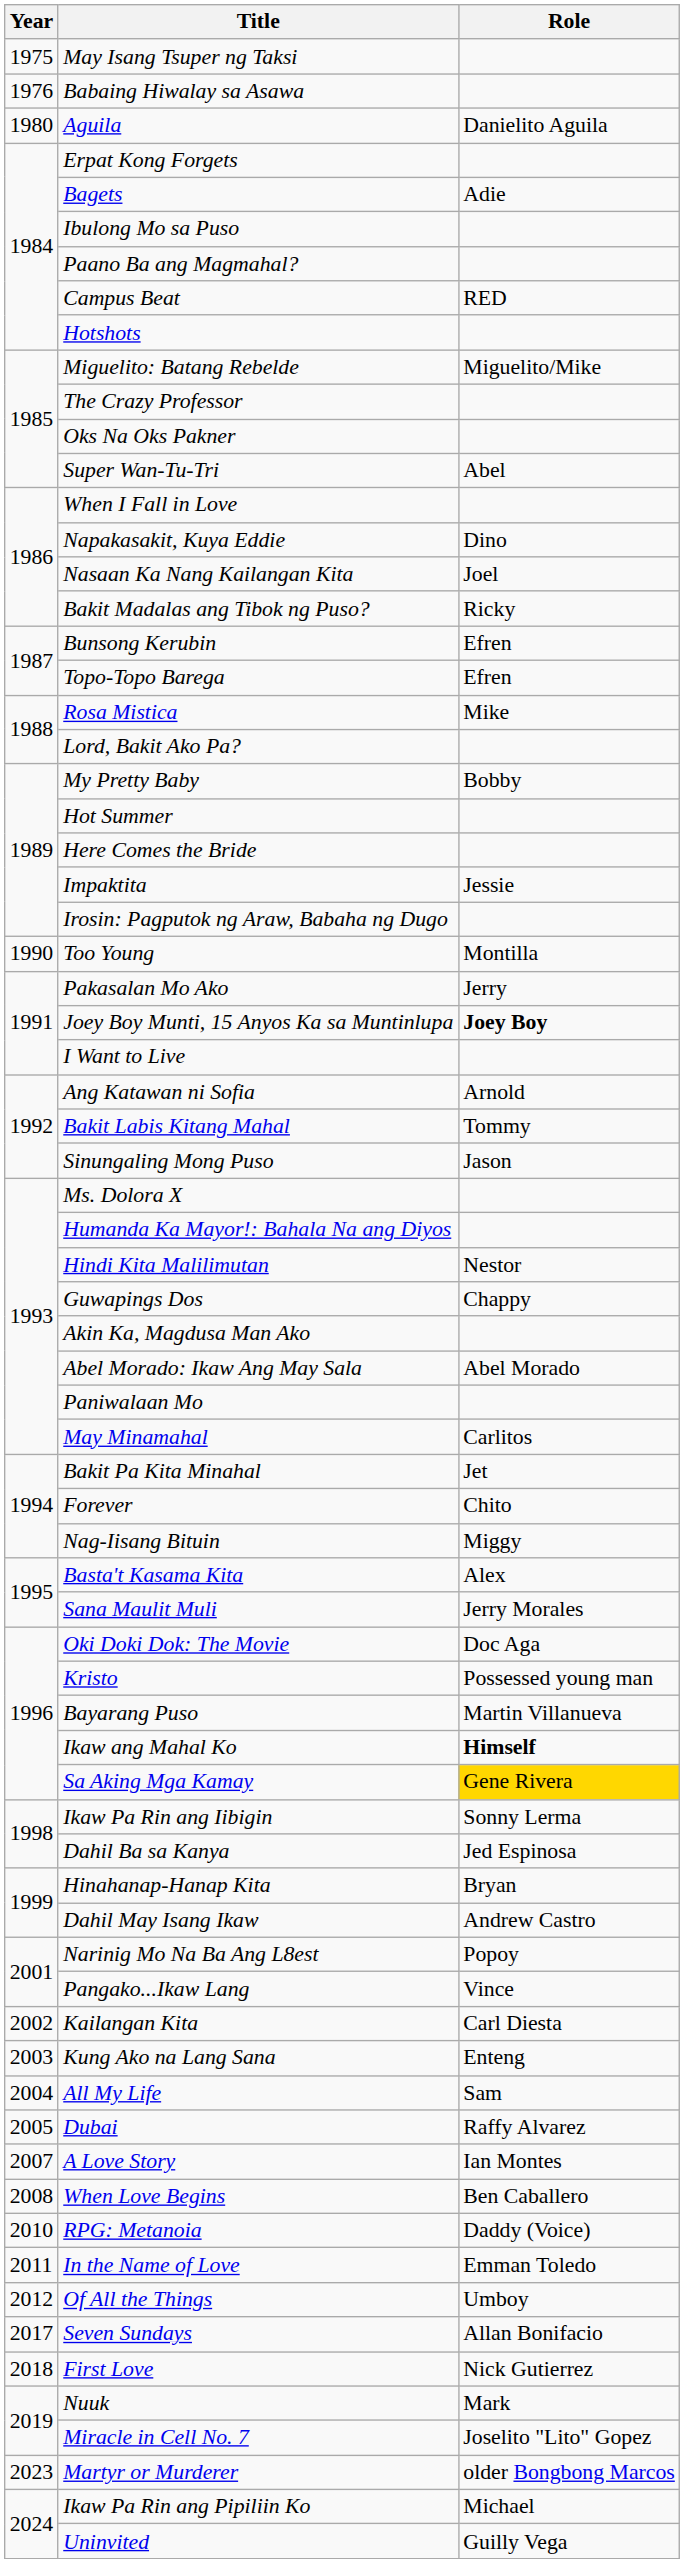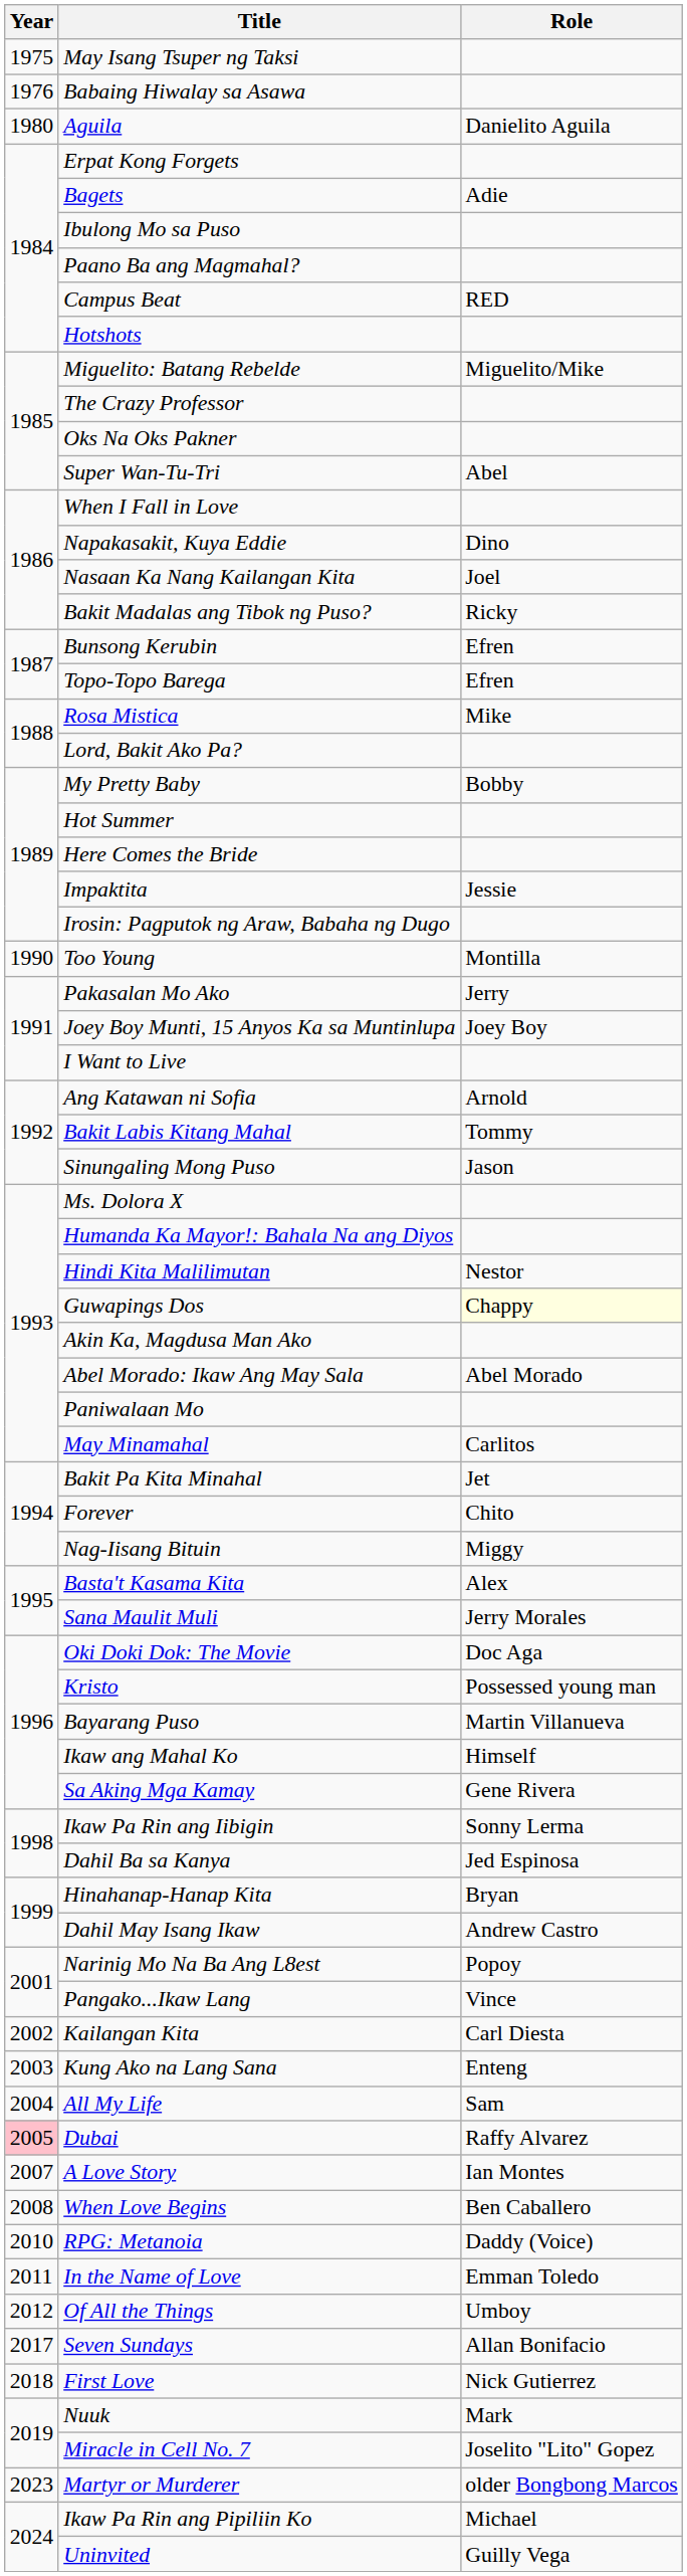Joey Boy Munti, 15 Anyos Ka sa Muntinlupa | Role: bold -> normal
Guwapings Dos | Role: no background -> lightyellow background
Ikaw ang Mahal Ko | Role: bold -> normal
Sa Aking Mga Kamay | Role: gold background -> no background
Dubai | Year: no background -> pink background
